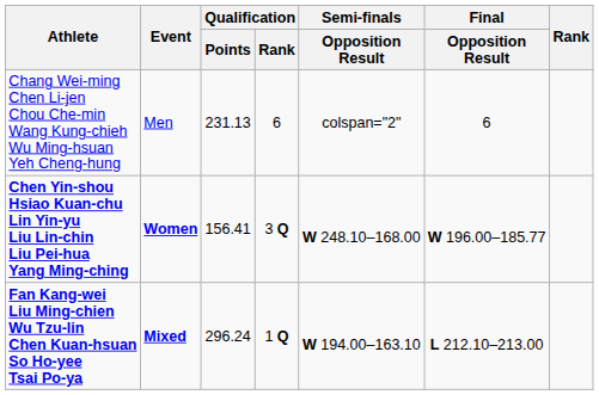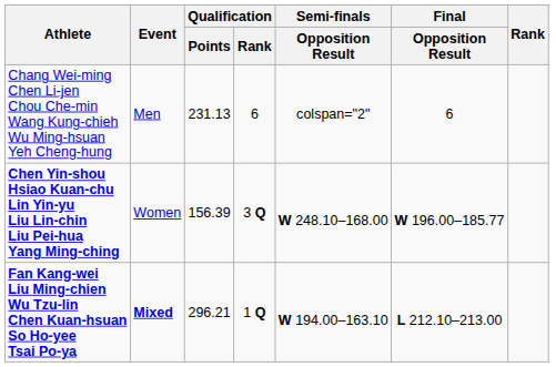row 4 | Event: bold -> normal
row 4 | Qualification / Points: 156.41 -> 156.39
row 5 | Qualification / Points: 296.24 -> 296.21
